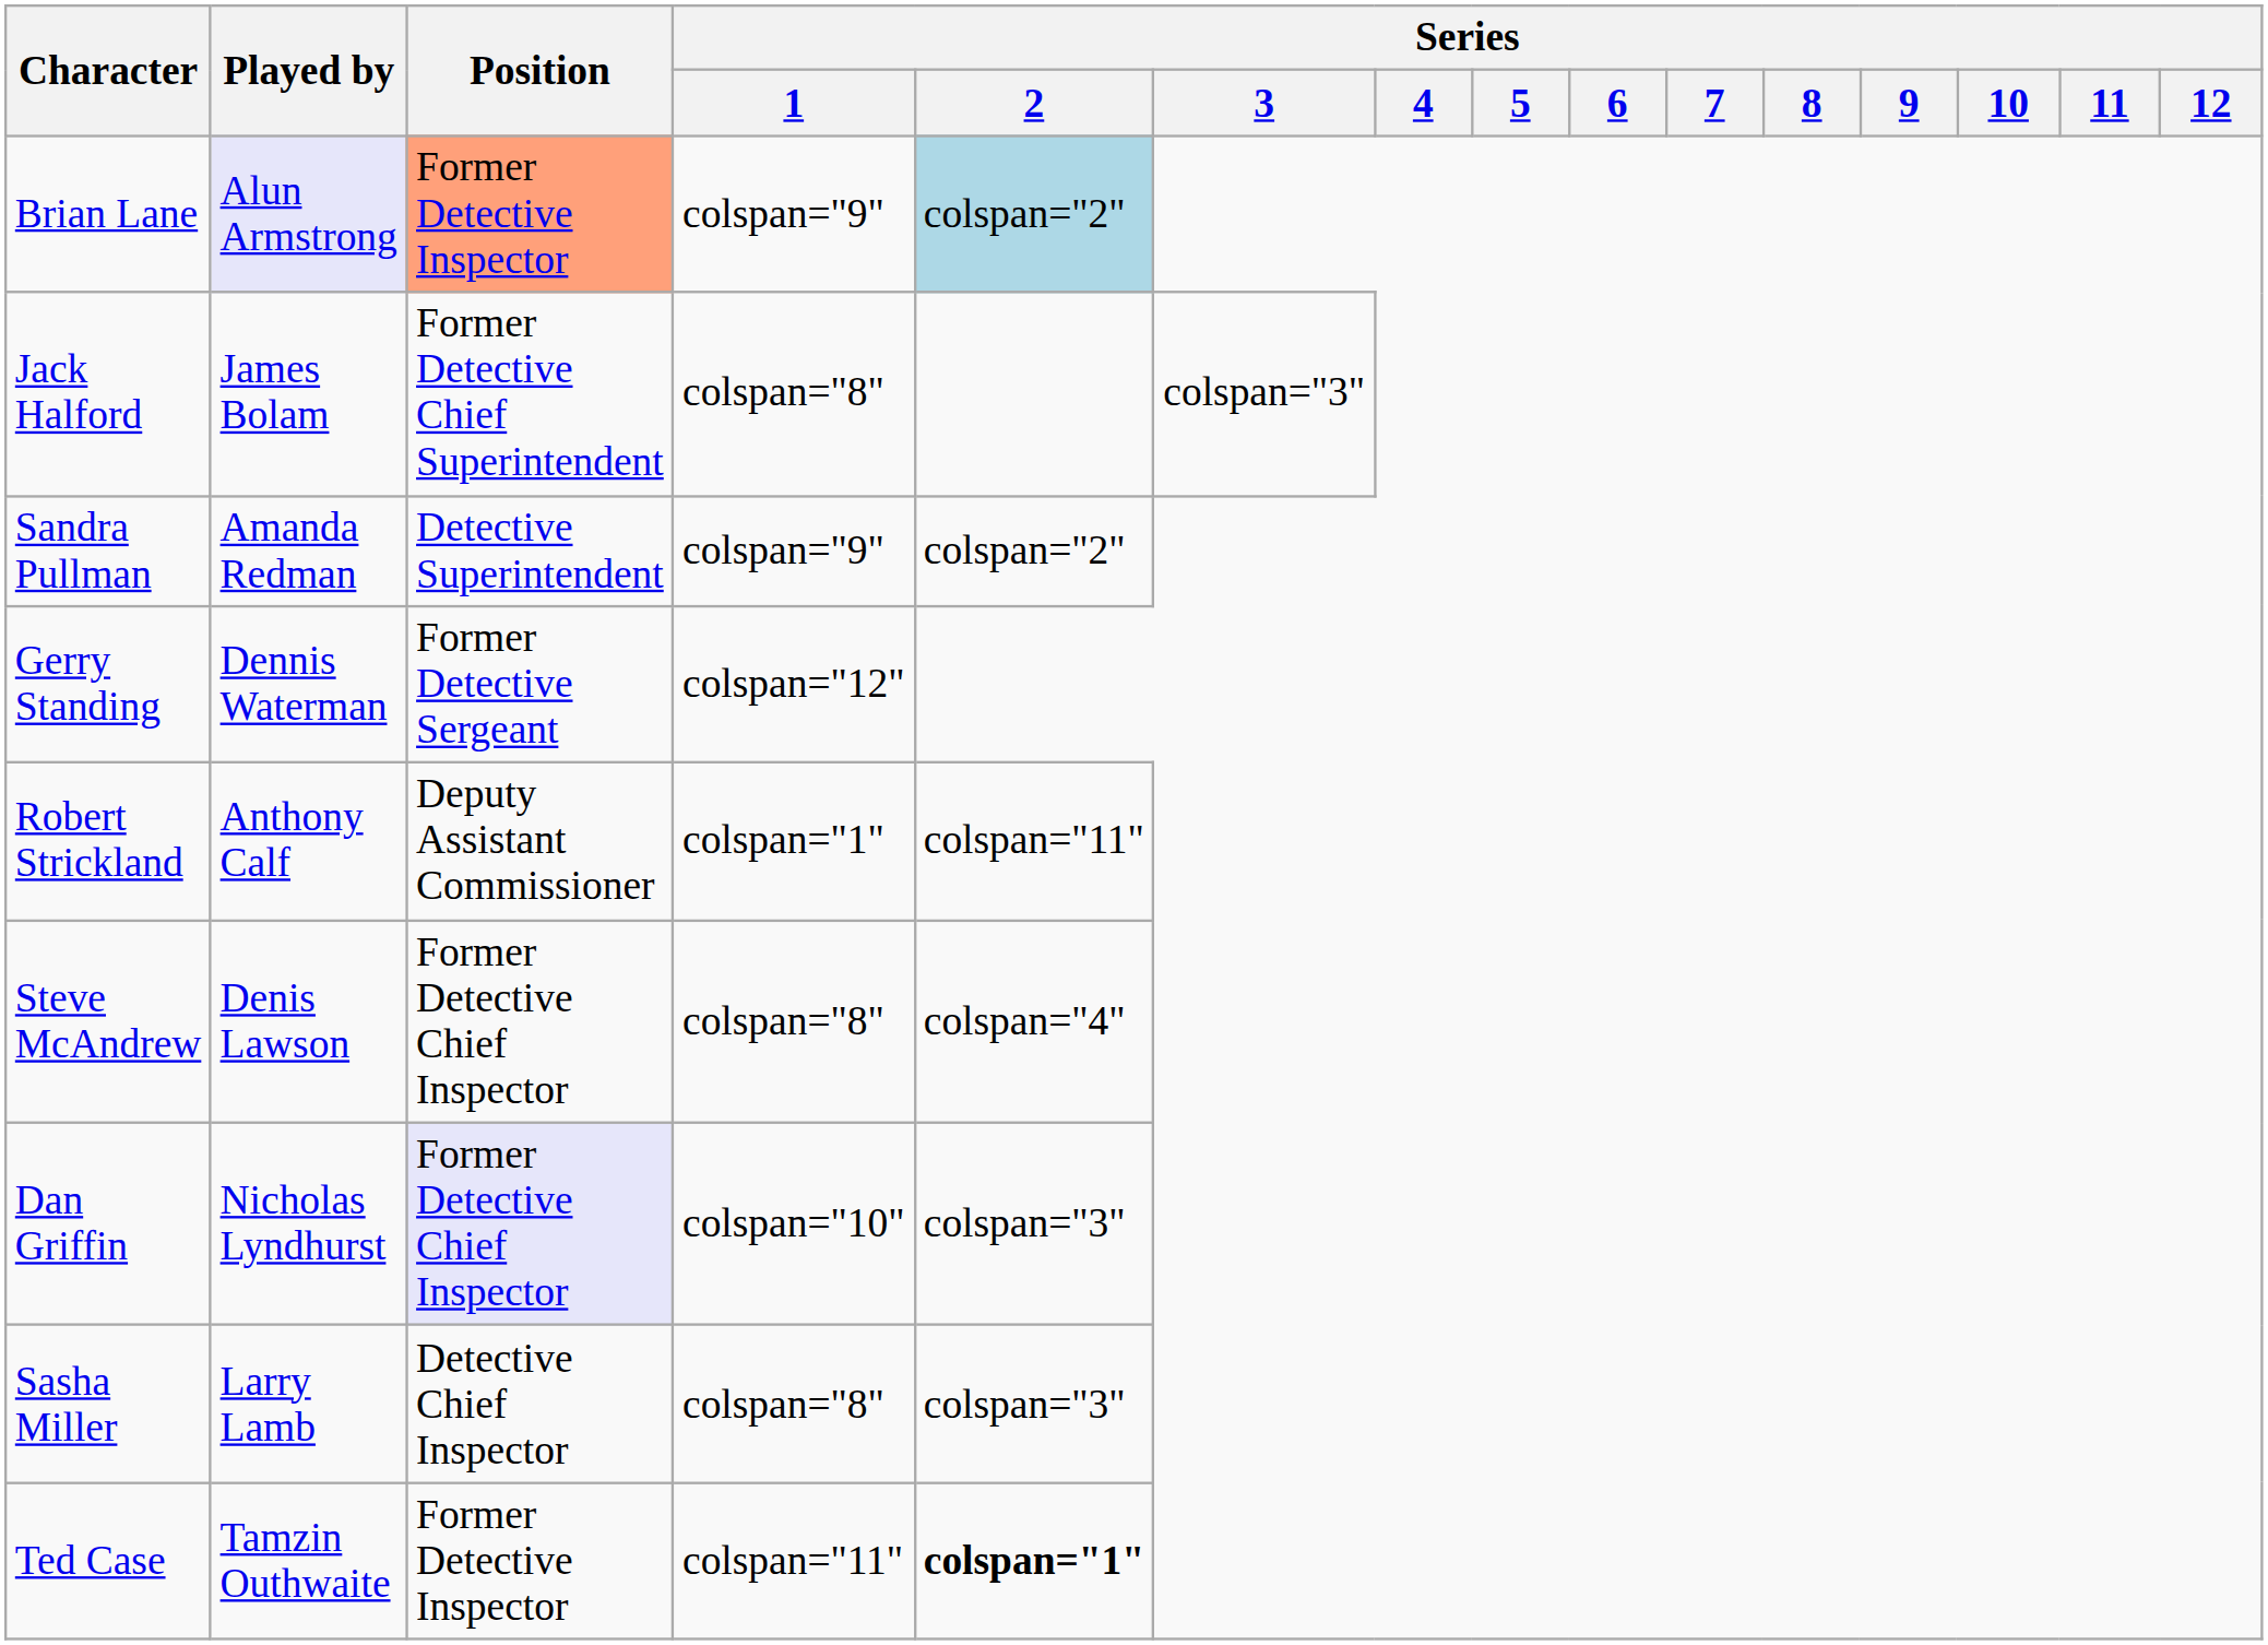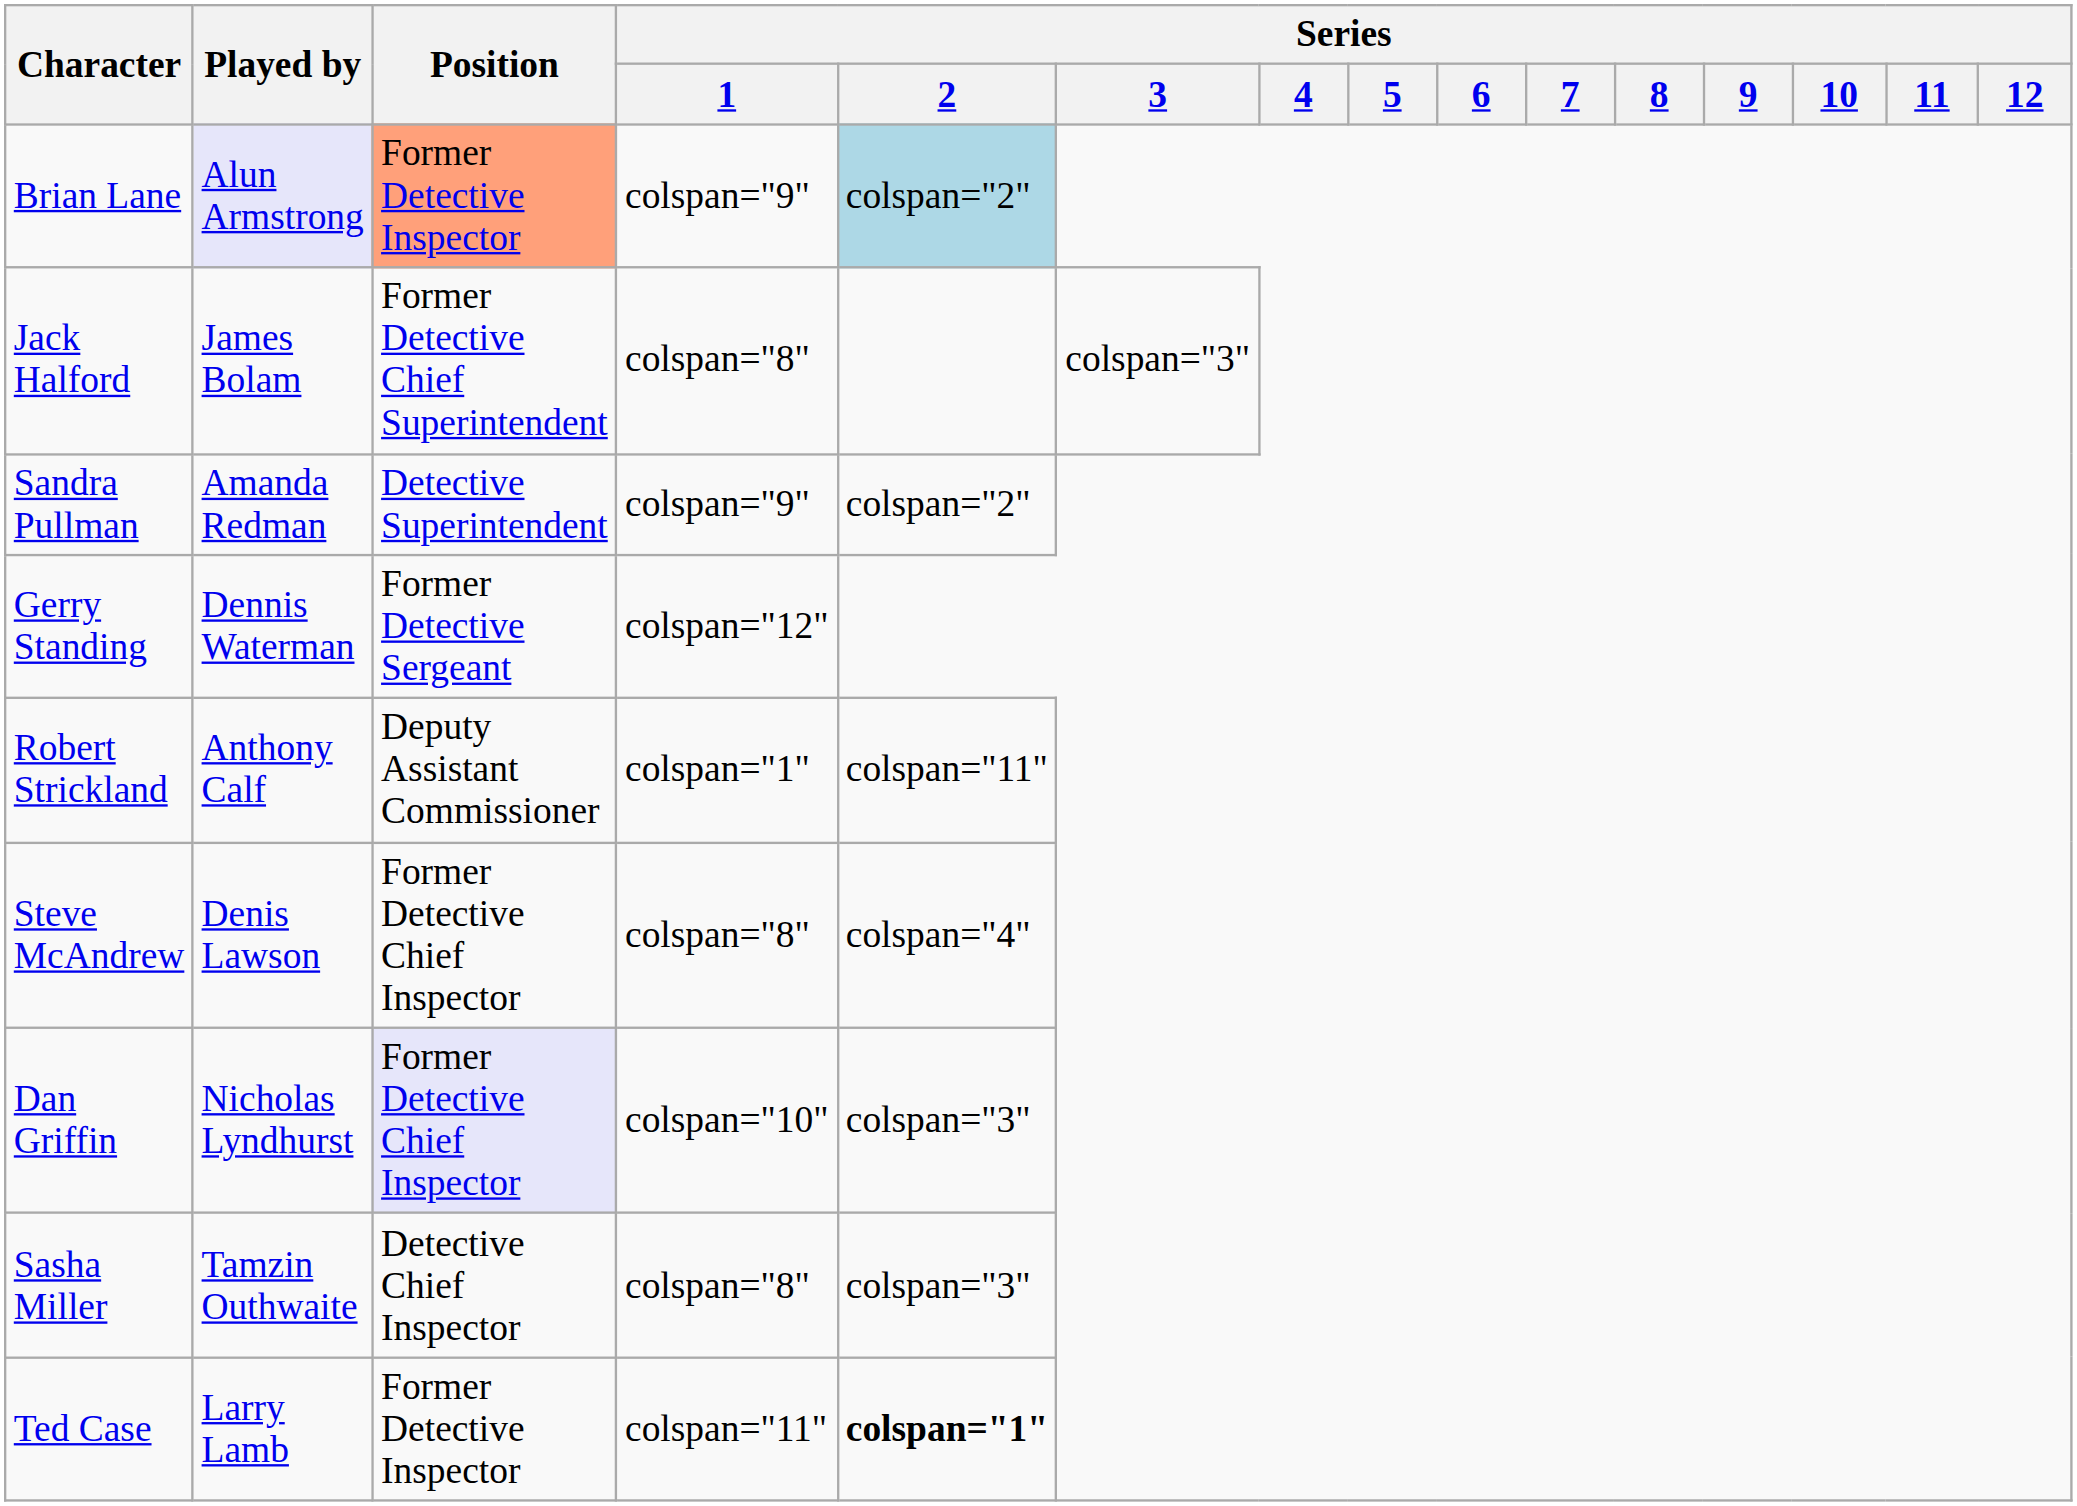Sasha Miller | Played by: Larry Lamb -> Tamzin Outhwaite
Ted Case | Played by: Tamzin Outhwaite -> Larry Lamb
